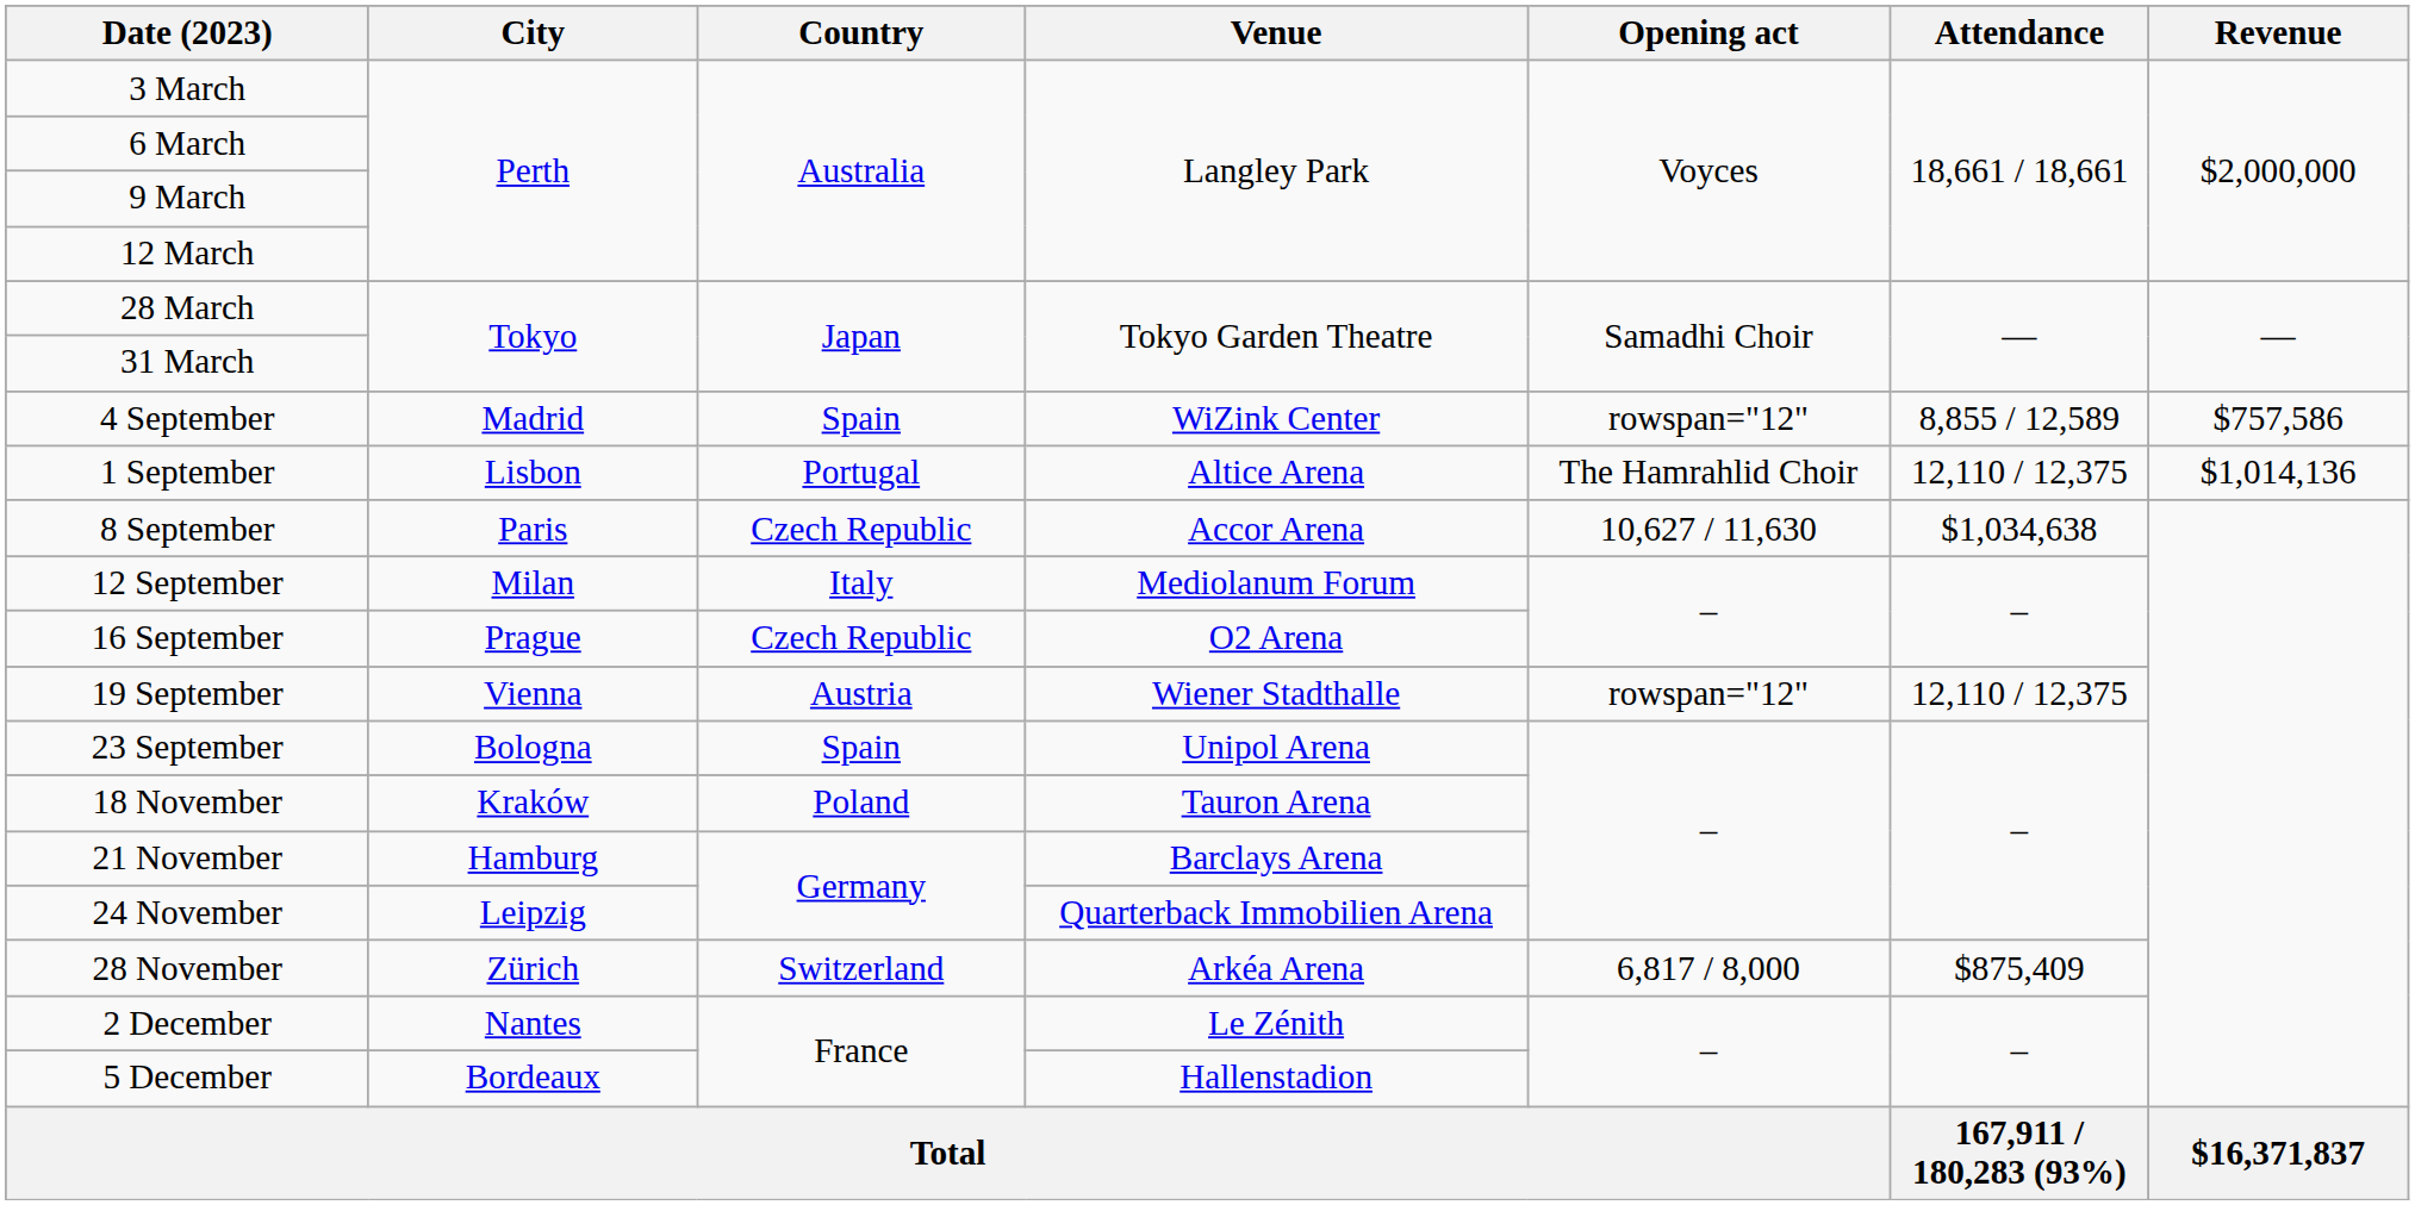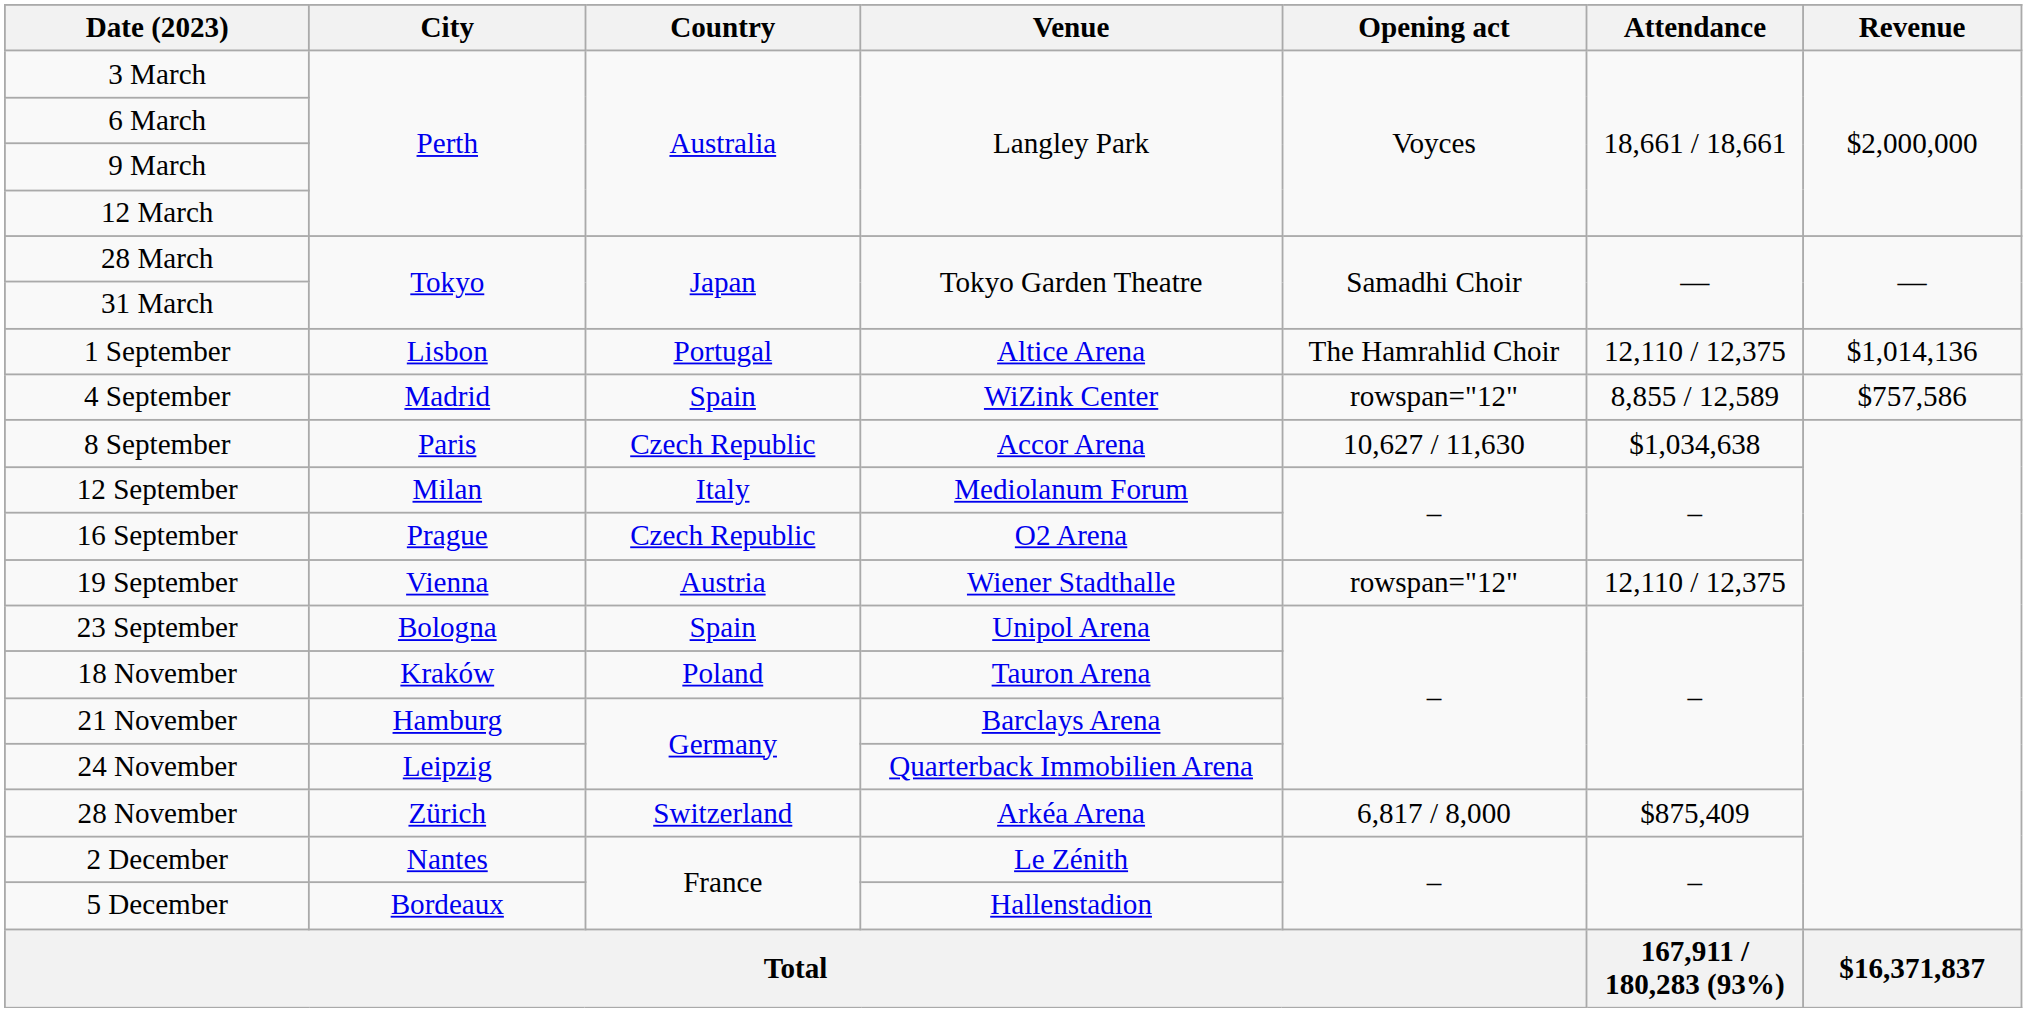rows swapped: 1 September <-> 4 September
